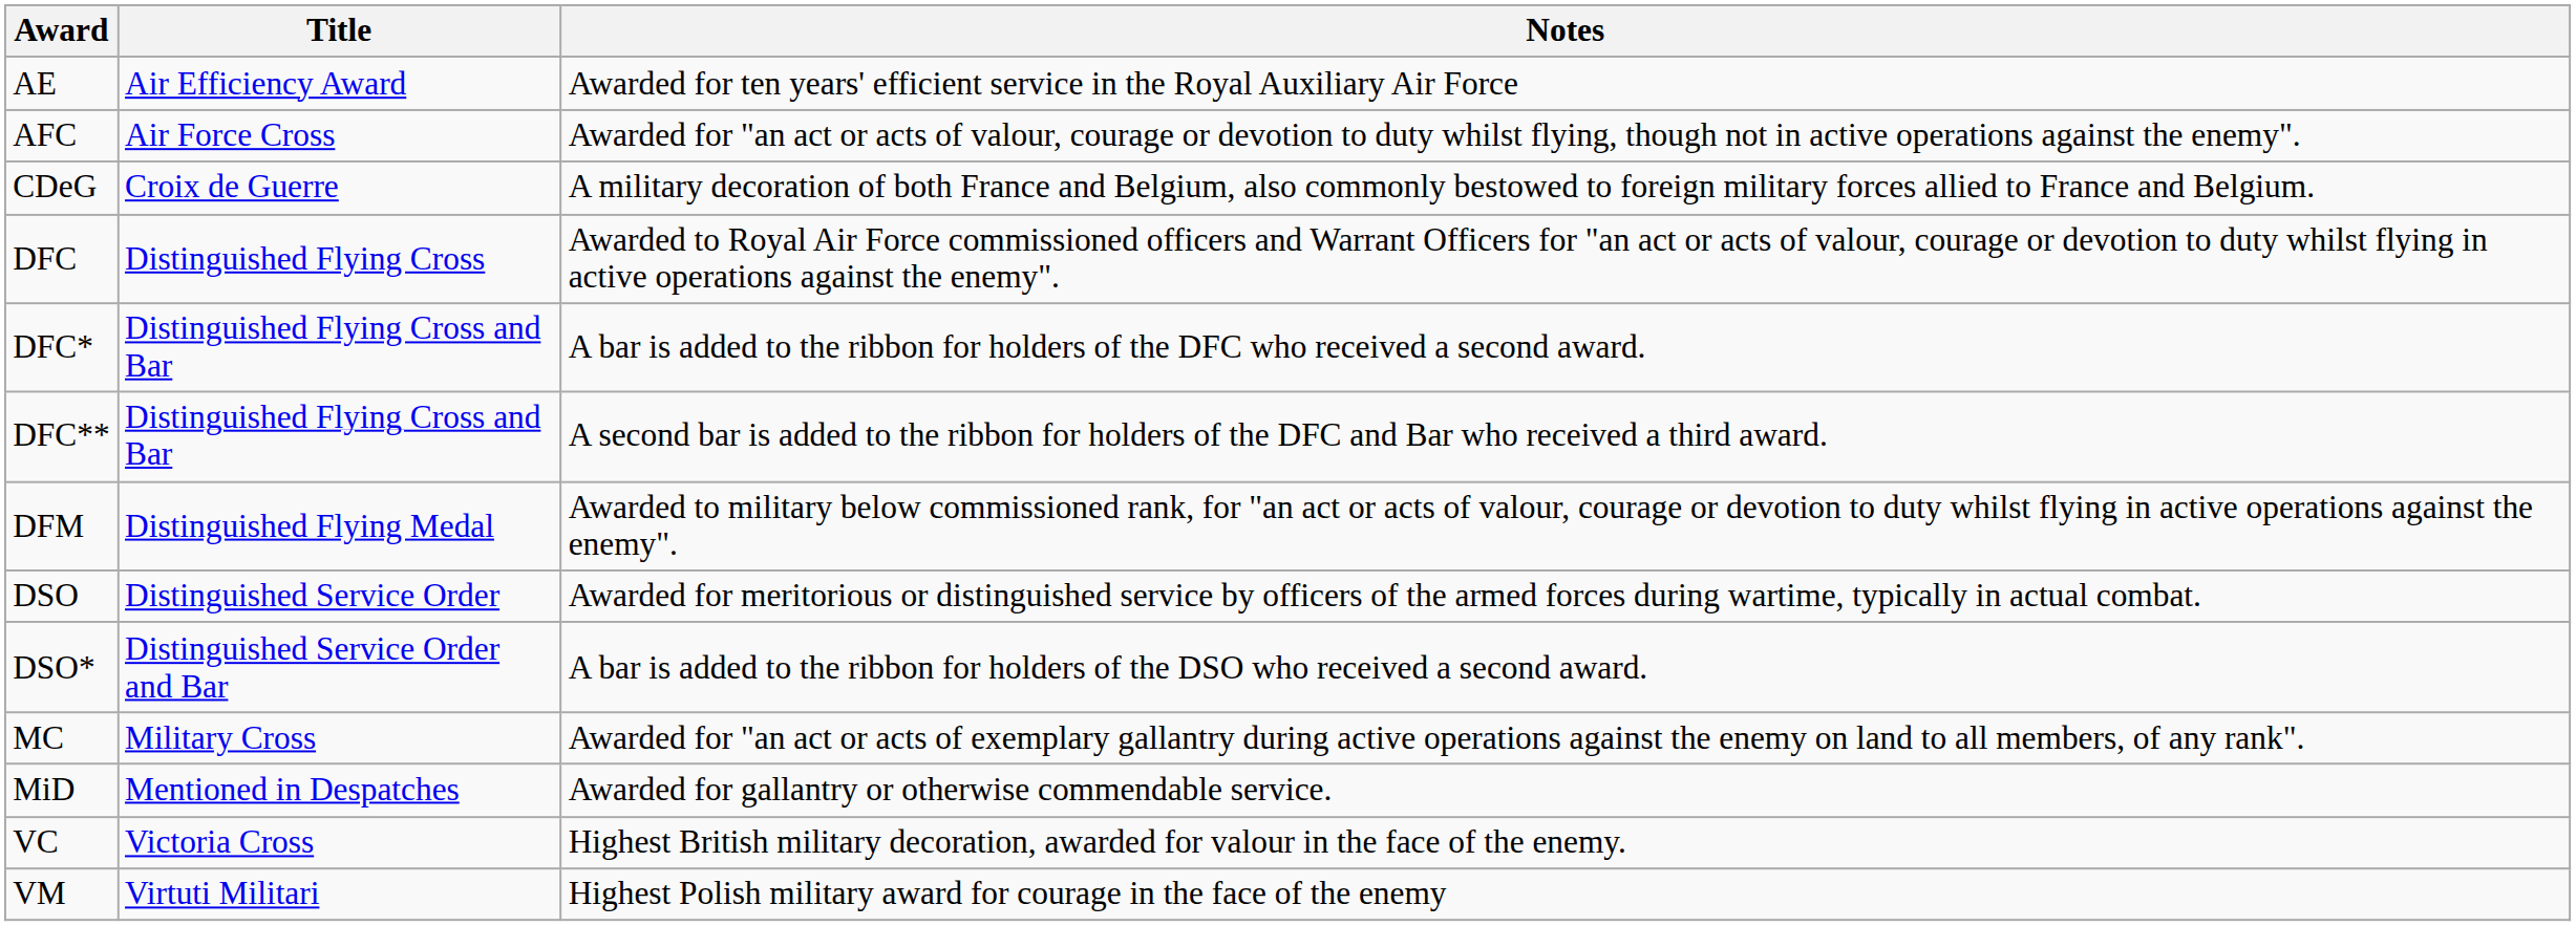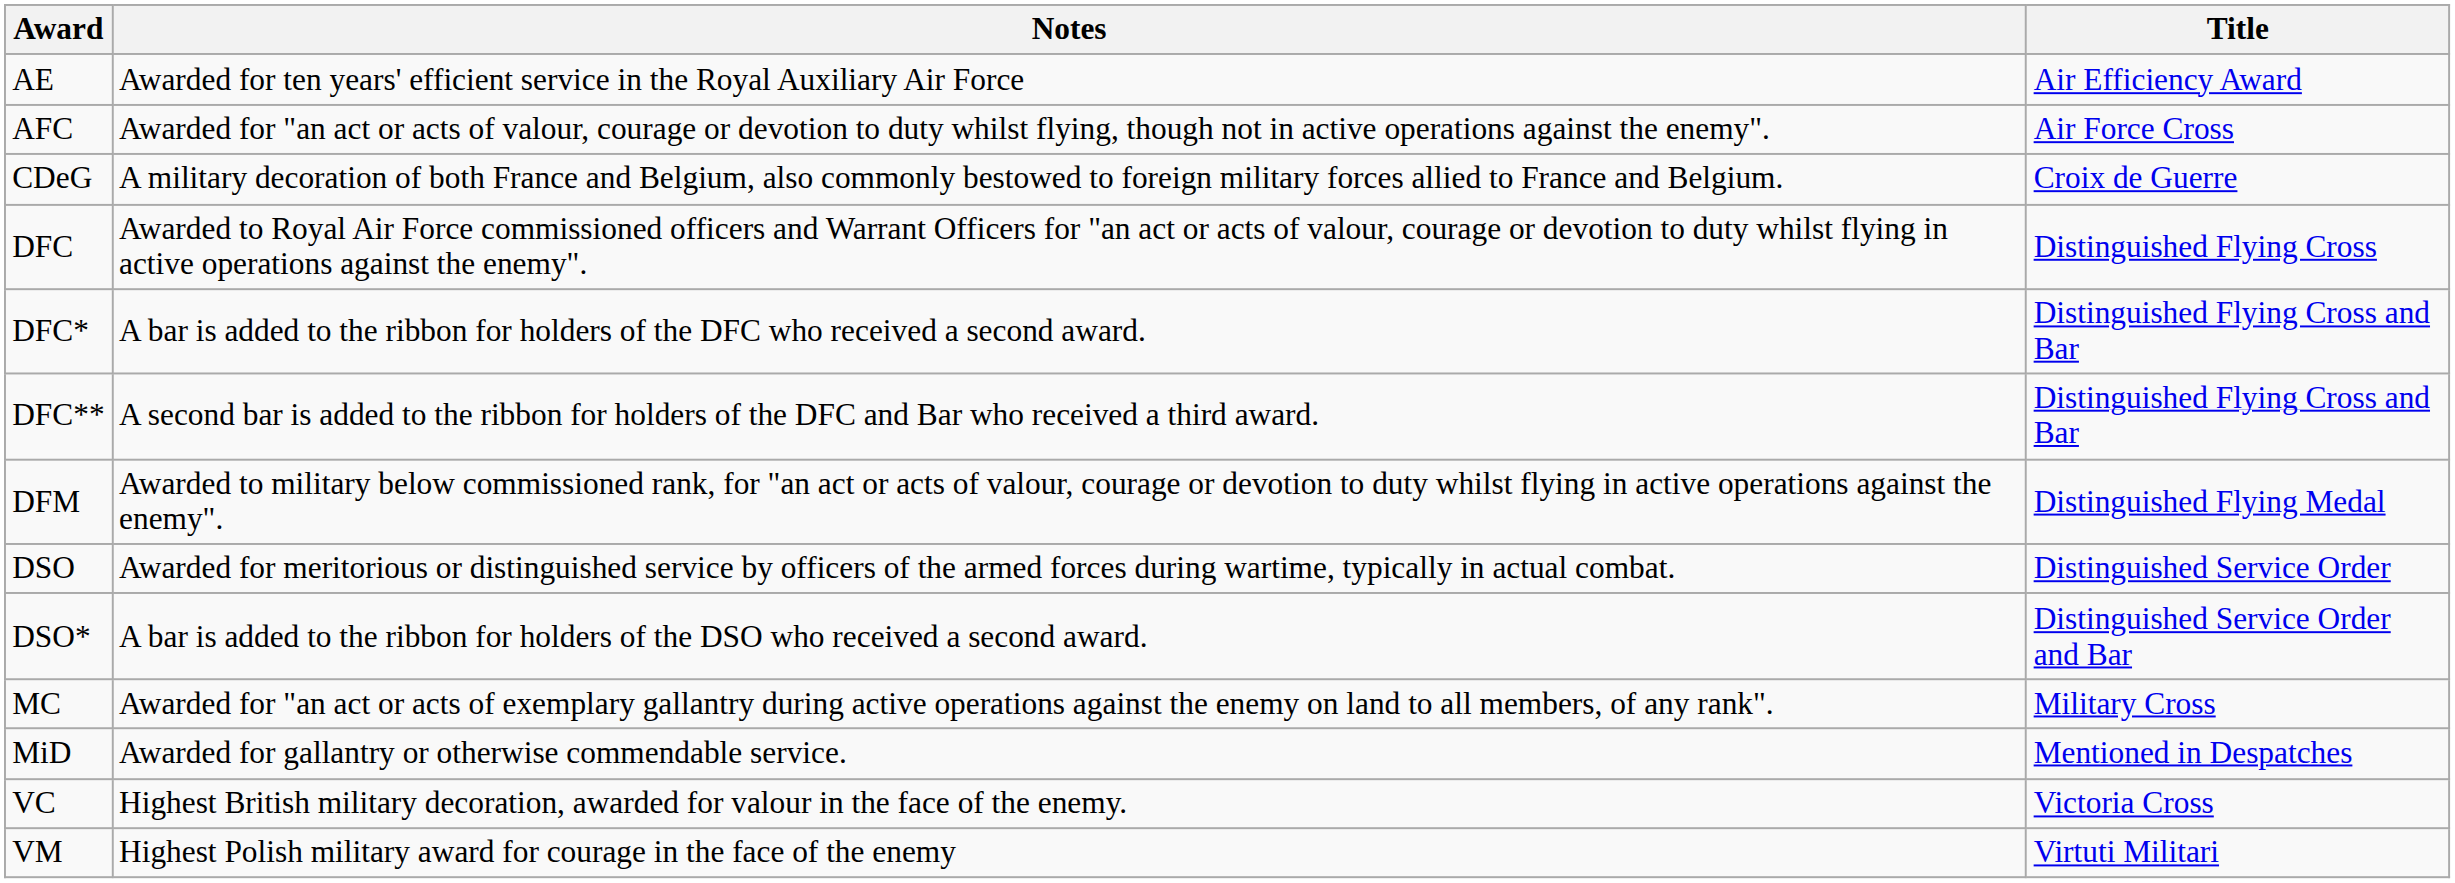columns swapped: Title <-> Notes
